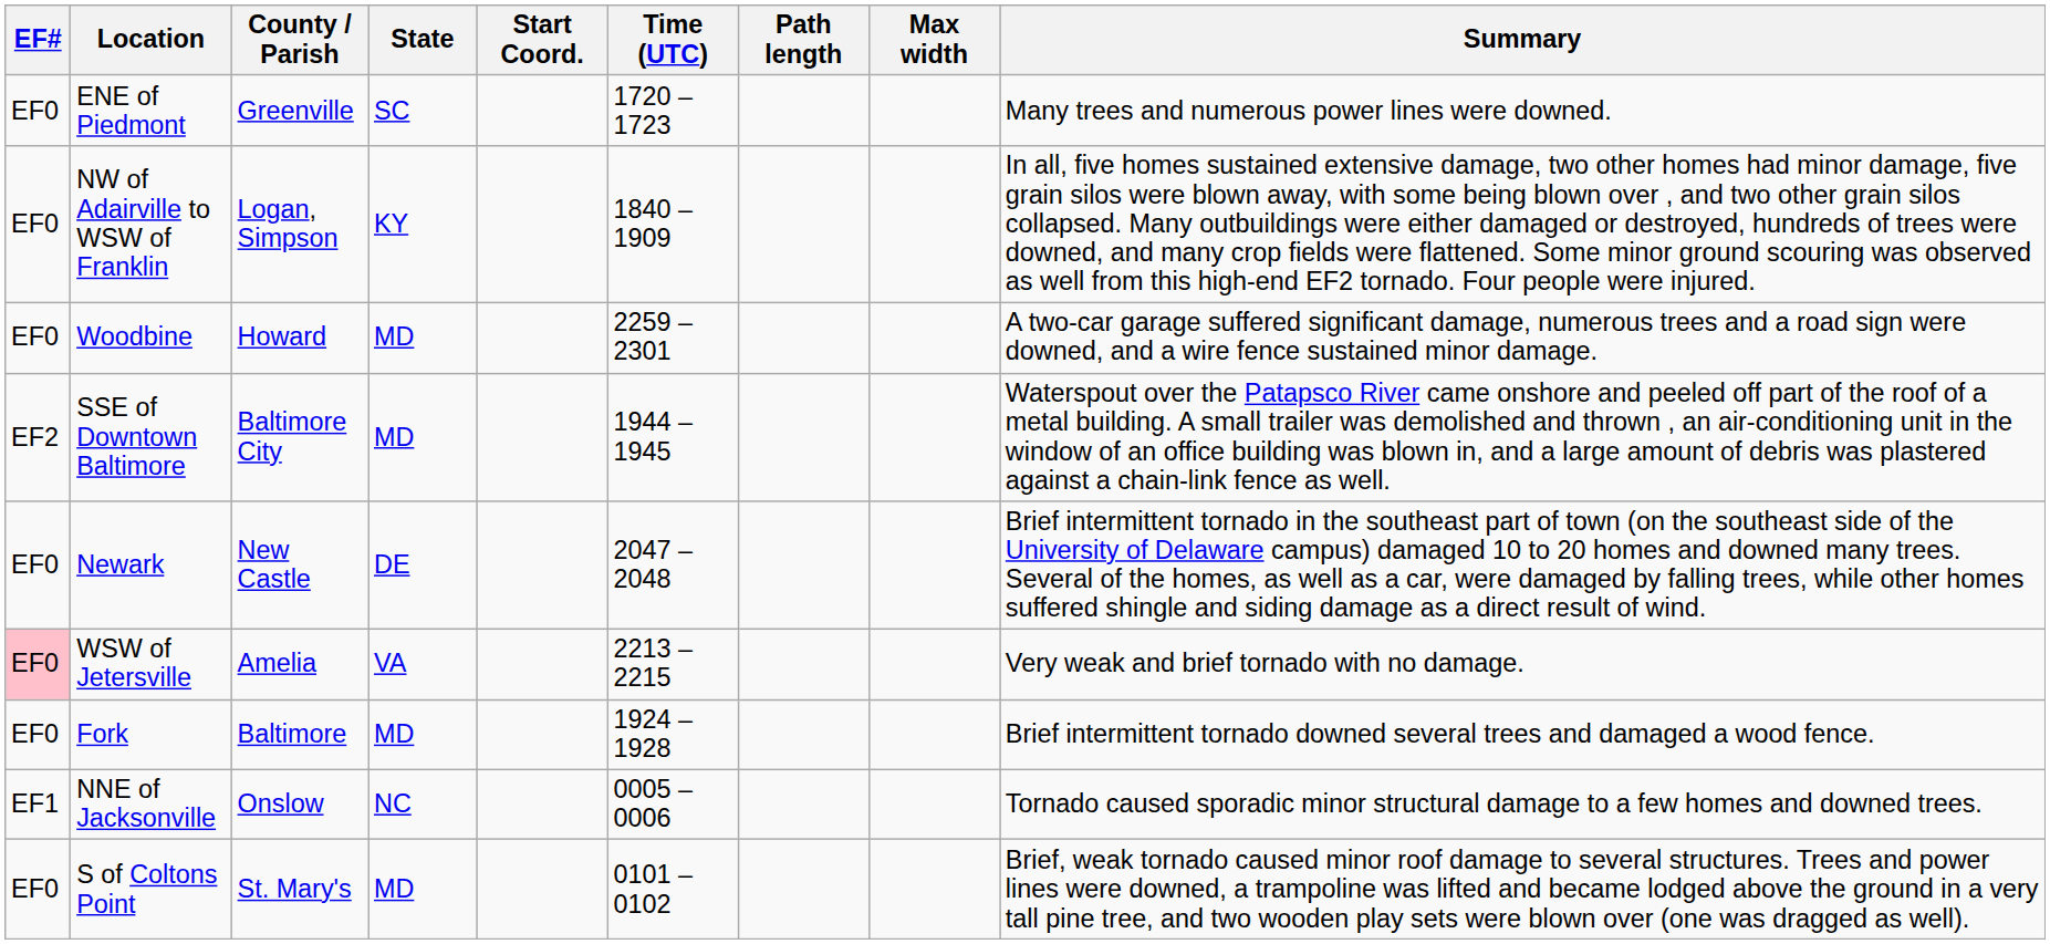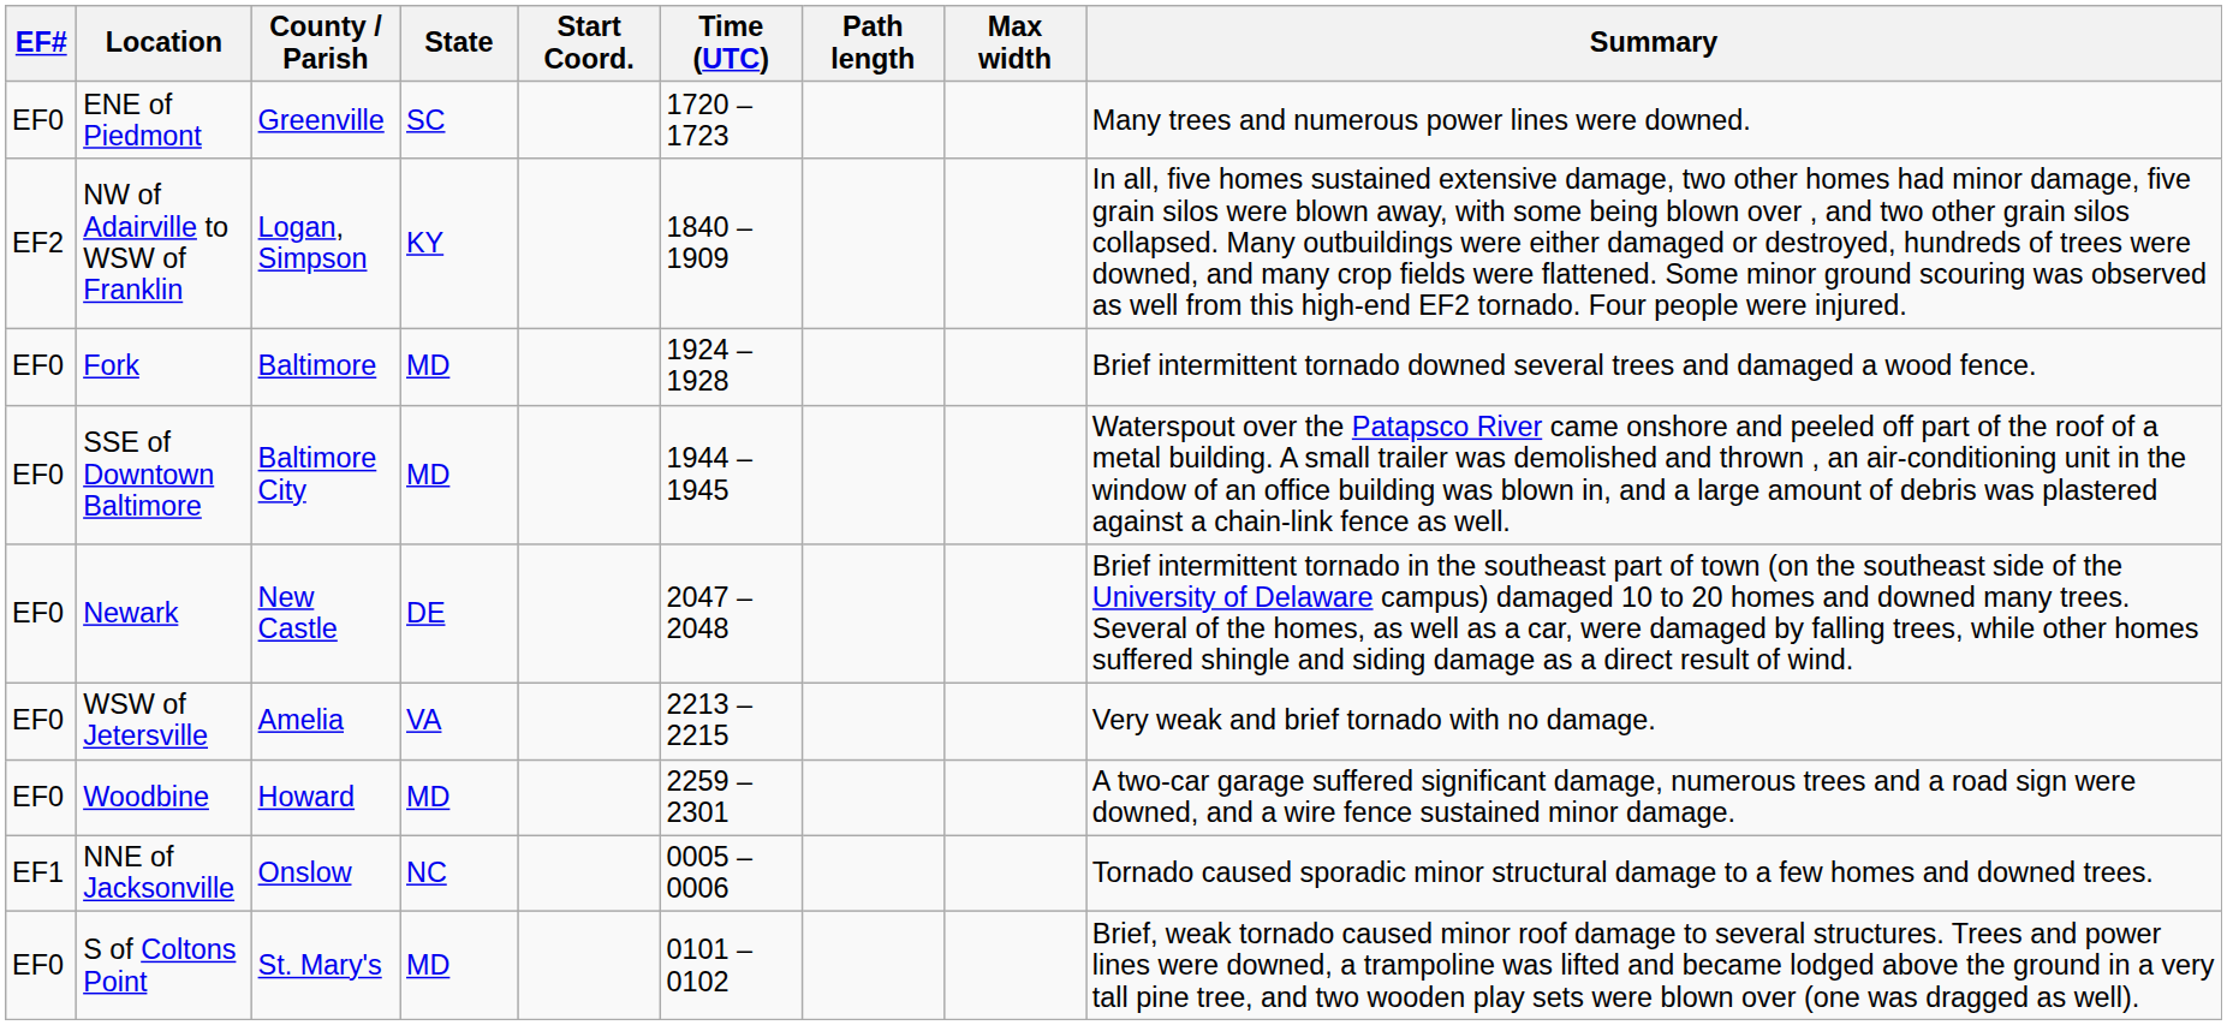NW of Adairville to WSW of Franklin | EF#: EF0 -> EF2
rows swapped: Fork <-> Woodbine
SSE of Downtown Baltimore | EF#: EF2 -> EF0
WSW of Jetersville | EF#: pink background -> no background
